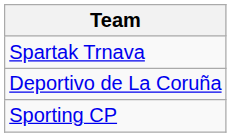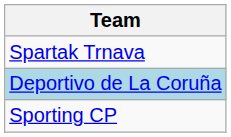row 3 | column 1: no background -> lightblue background
